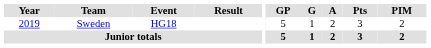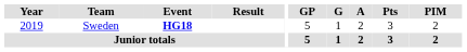Sweden | Event: normal -> bold
